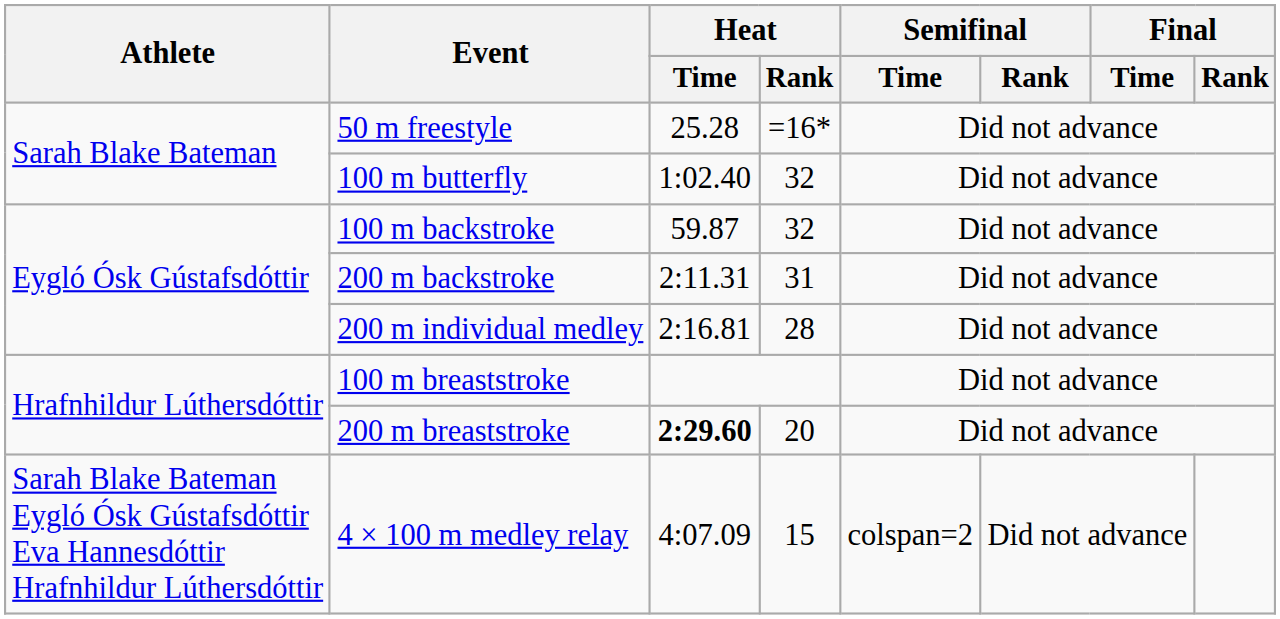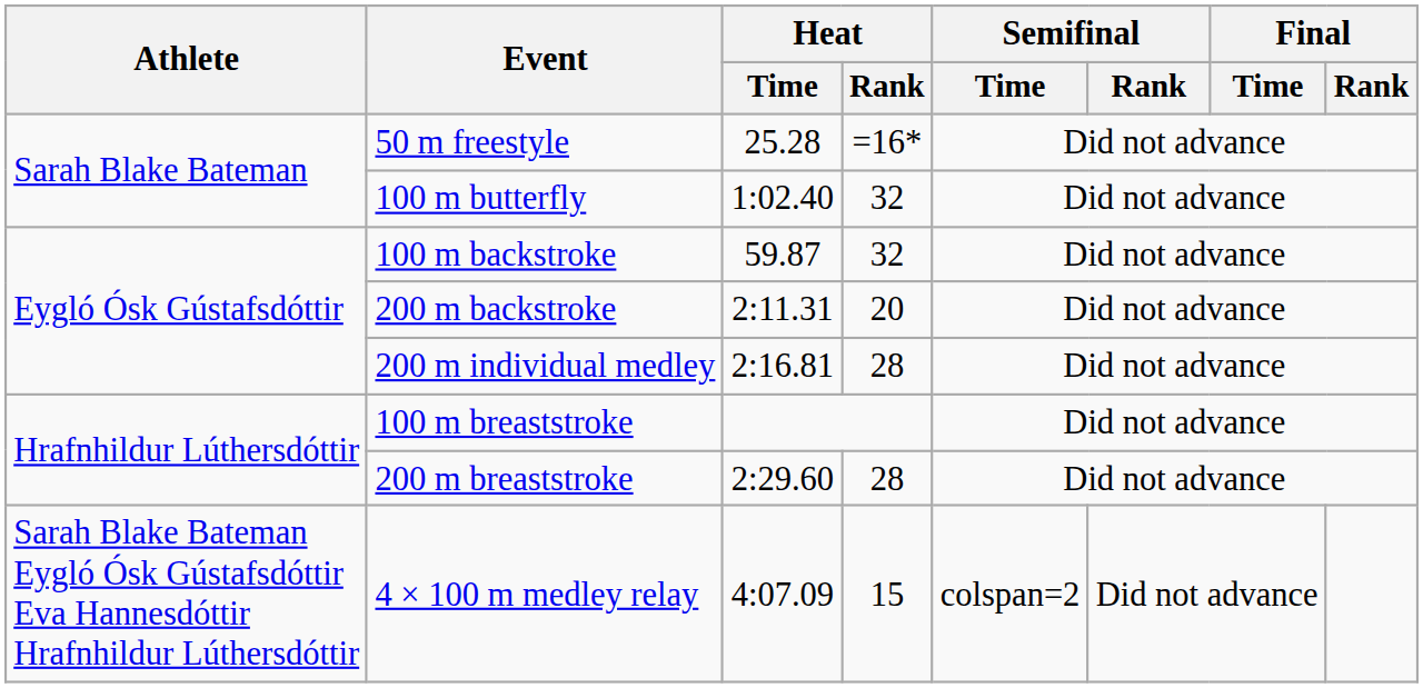200 m backstroke | Heat / Rank: 31 -> 20
200 m breaststroke | Heat / Time: bold -> normal
200 m breaststroke | Heat / Rank: 20 -> 28
